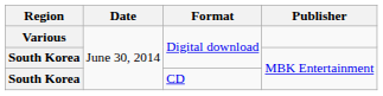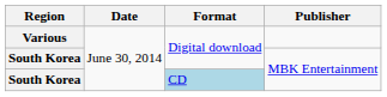South Korea / CD | Format: no background -> lightblue background
